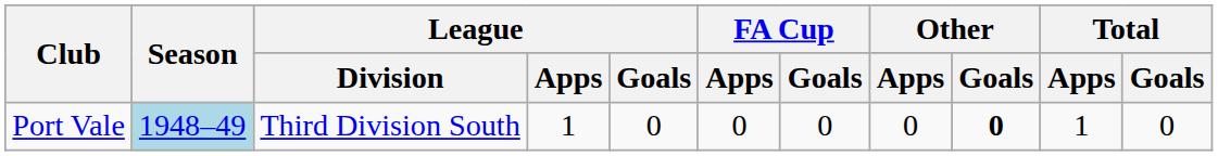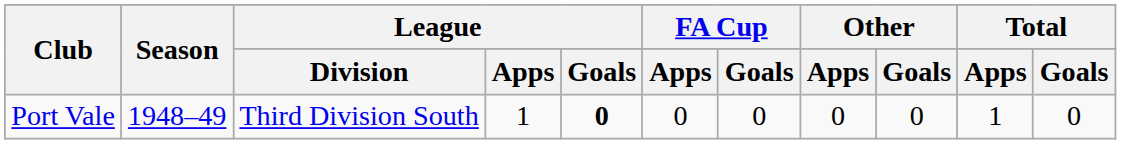Port Vale | Season: lightblue background -> no background
Port Vale | League / Goals: normal -> bold
Port Vale | Other / Goals: bold -> normal
